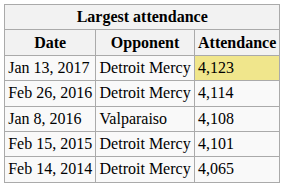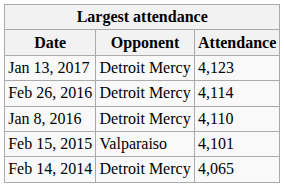Jan 13, 2017 | Attendance: khaki background -> no background
Jan 8, 2016 | Opponent: Valparaiso -> Detroit Mercy
Jan 8, 2016 | Attendance: 4,108 -> 4,110
Feb 15, 2015 | Opponent: Detroit Mercy -> Valparaiso
